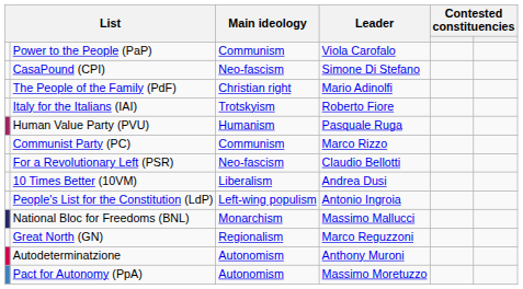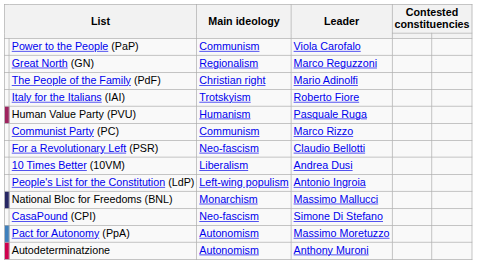rows swapped: CasaPound (CPI) <-> Great North (GN)
rows swapped: Autodeterminatzione <-> Pact for Autonomy (PpA)
